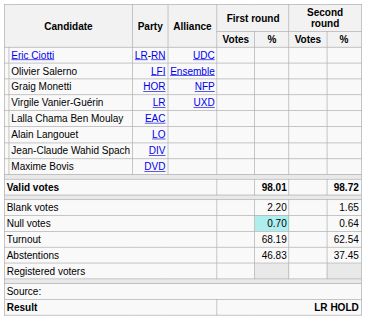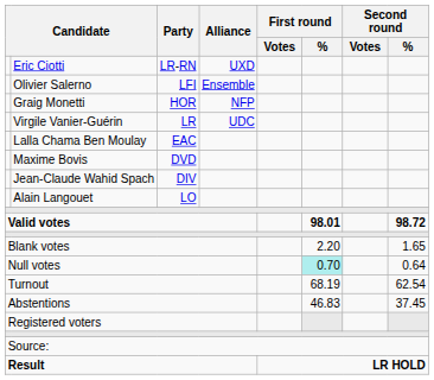Eric Ciotti | Alliance: UDC -> UXD
Virgile Vanier-Guérin | Alliance: UXD -> UDC
rows swapped: Alain Langouet <-> Maxime Bovis
